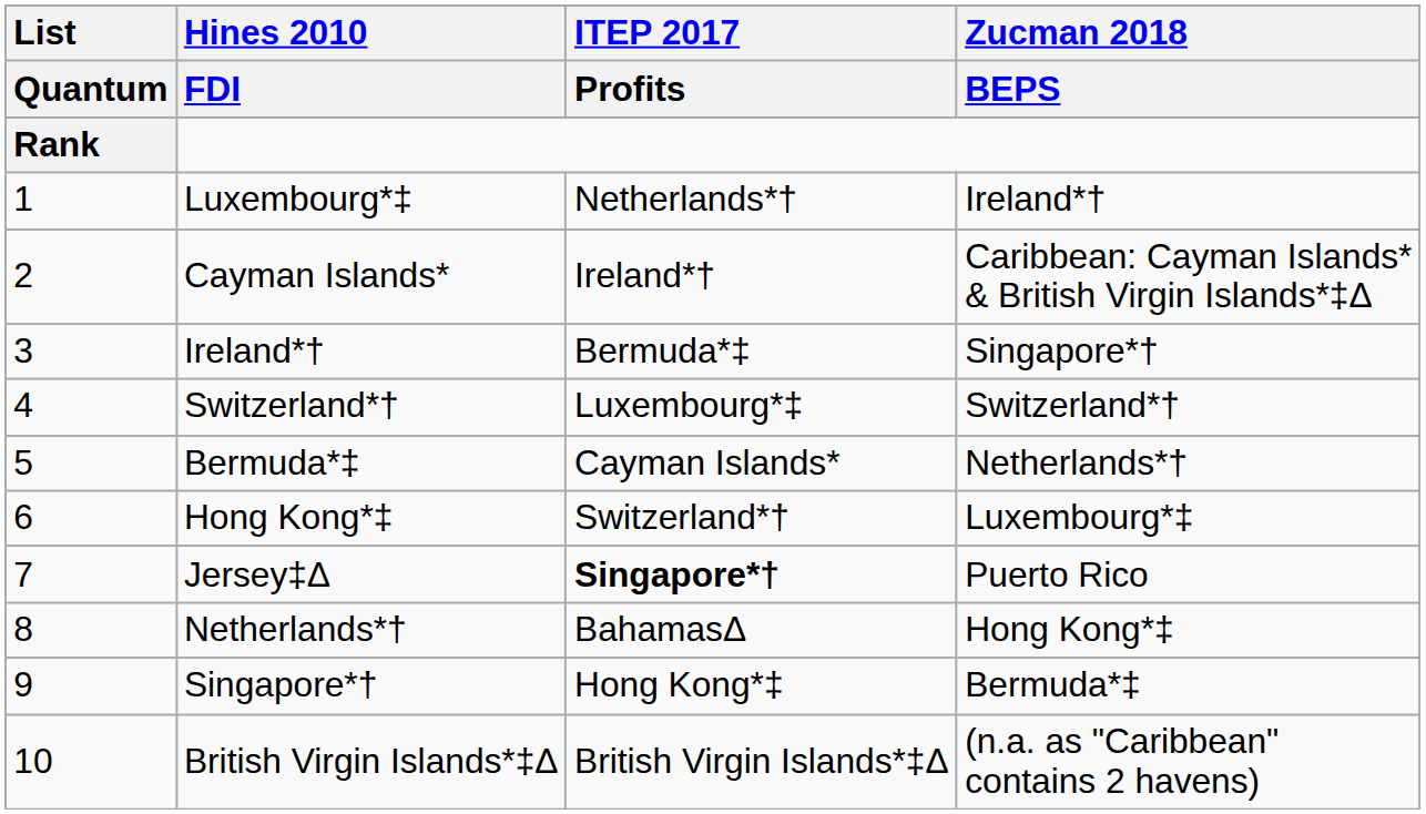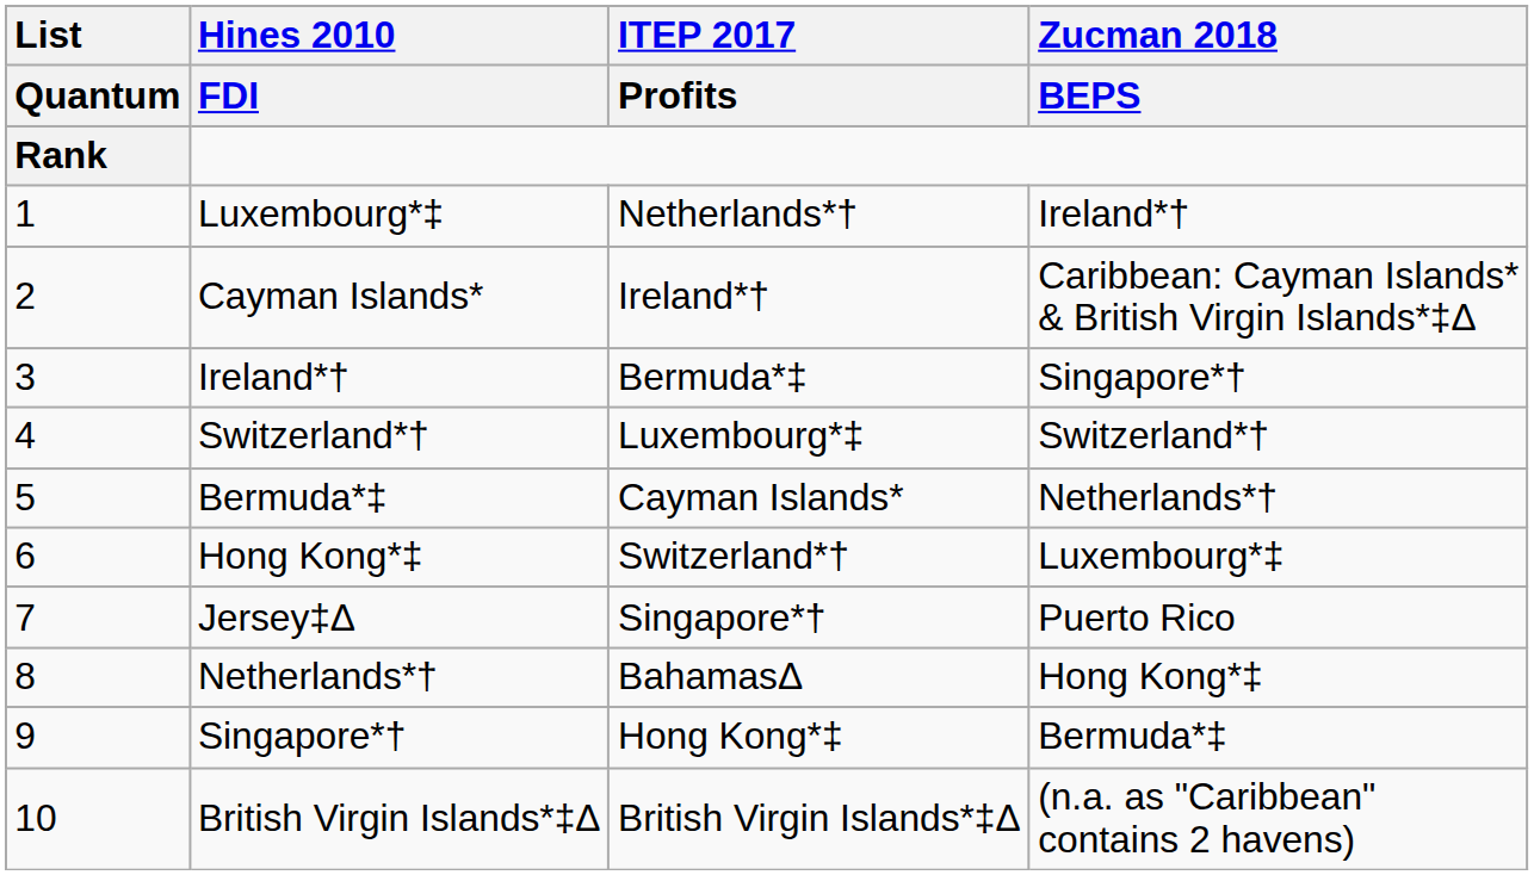Jersey‡Δ | ITEP 2017 / Profits: bold -> normal
